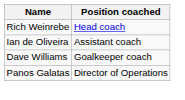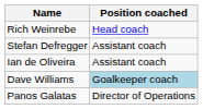+ row: Stefan Defregger | Assistant coach
Dave Williams | Position coached: no background -> lightblue background
